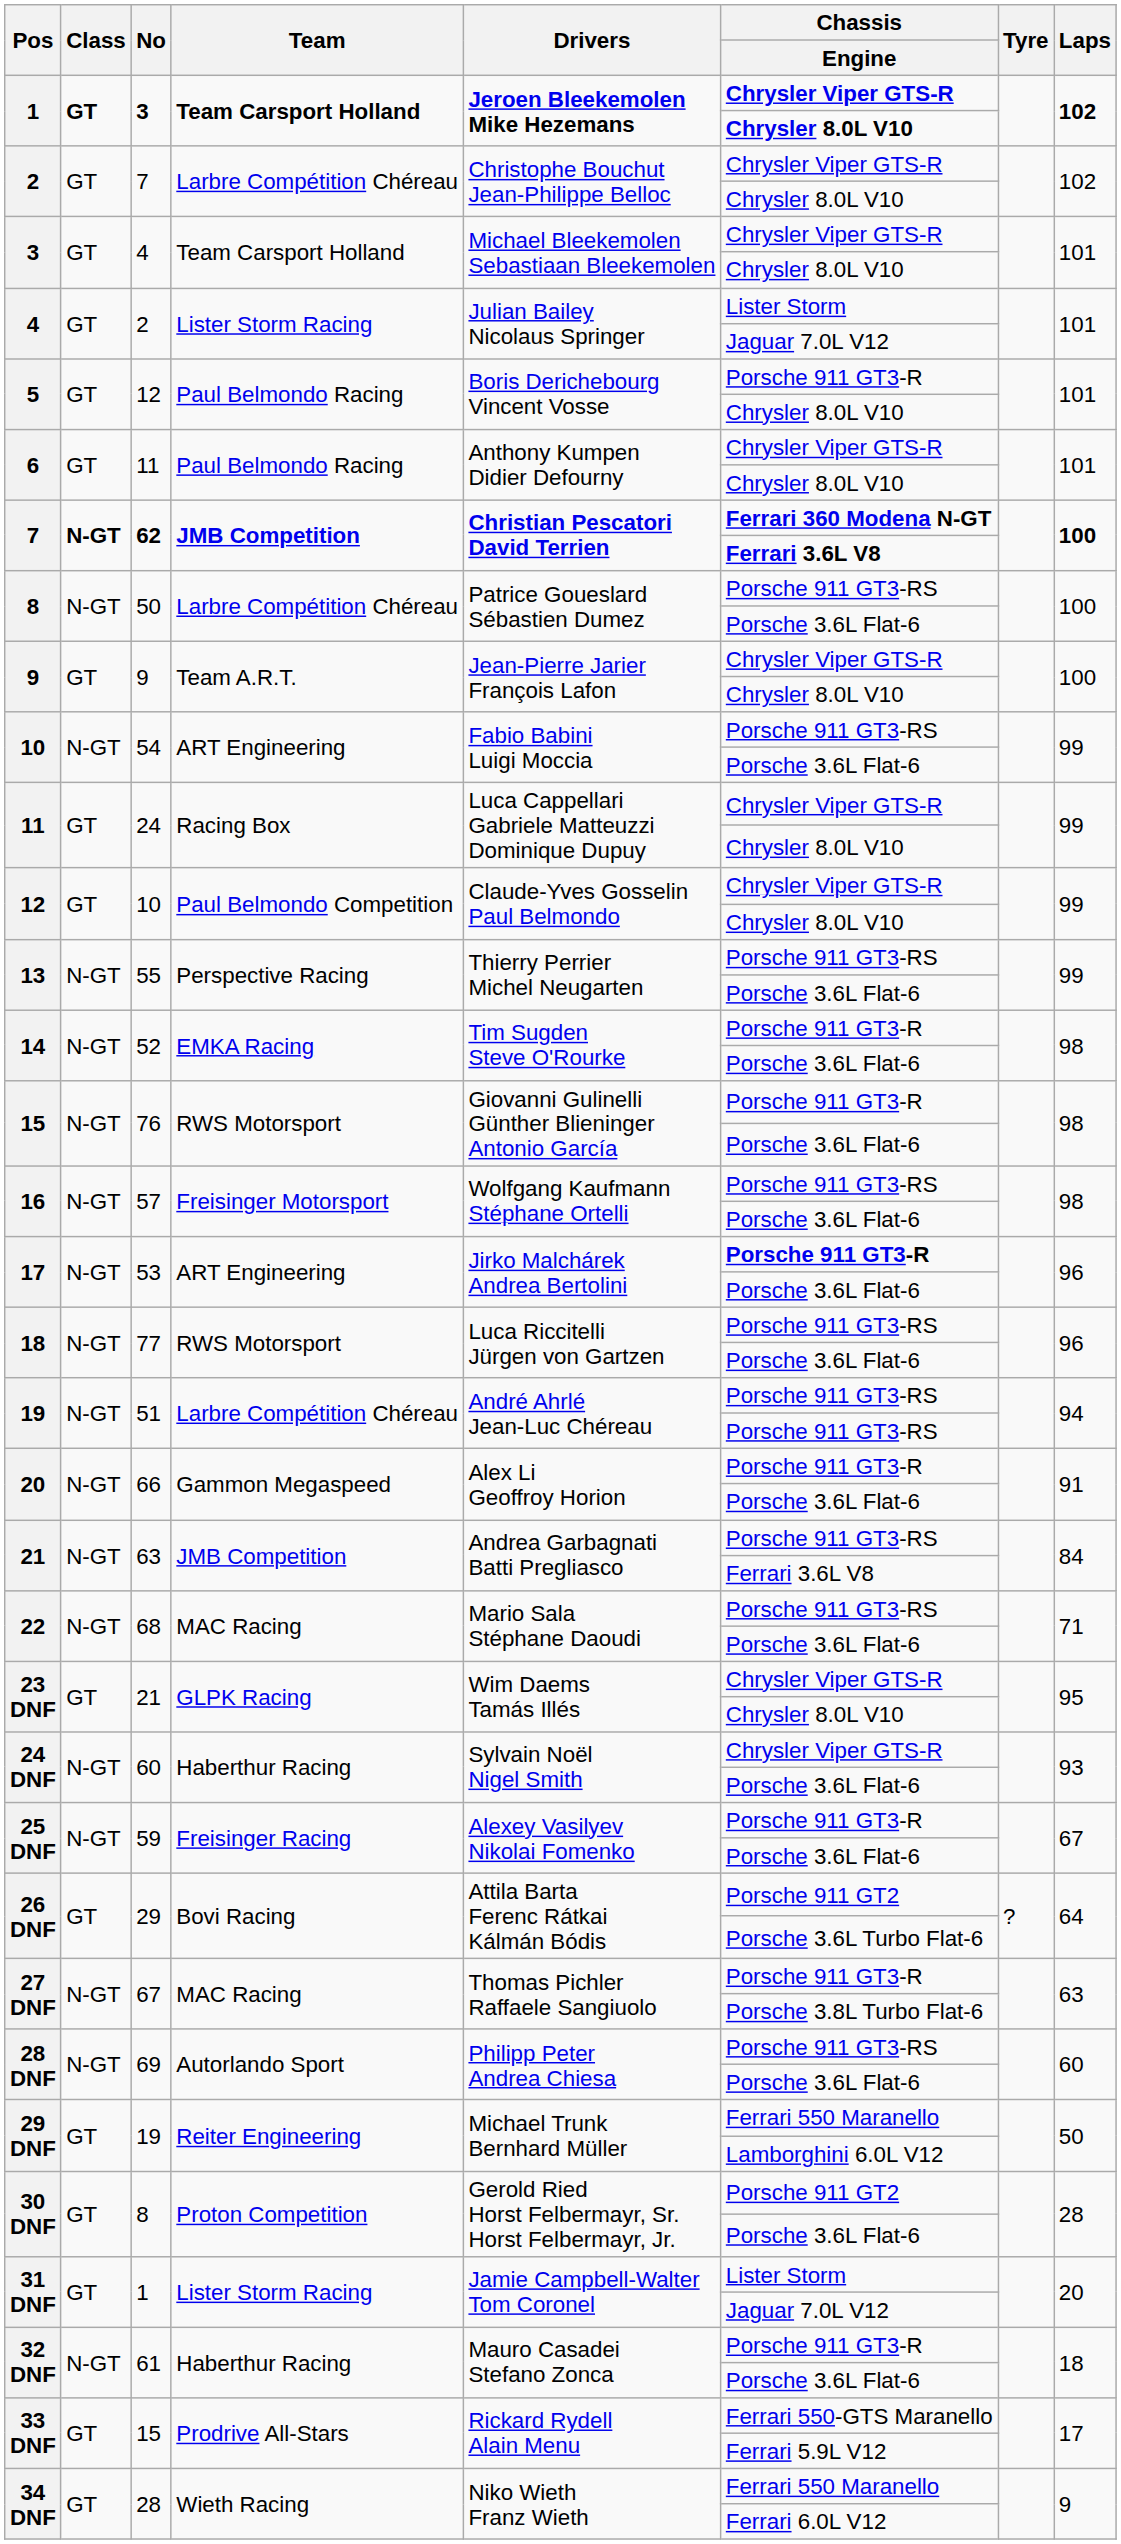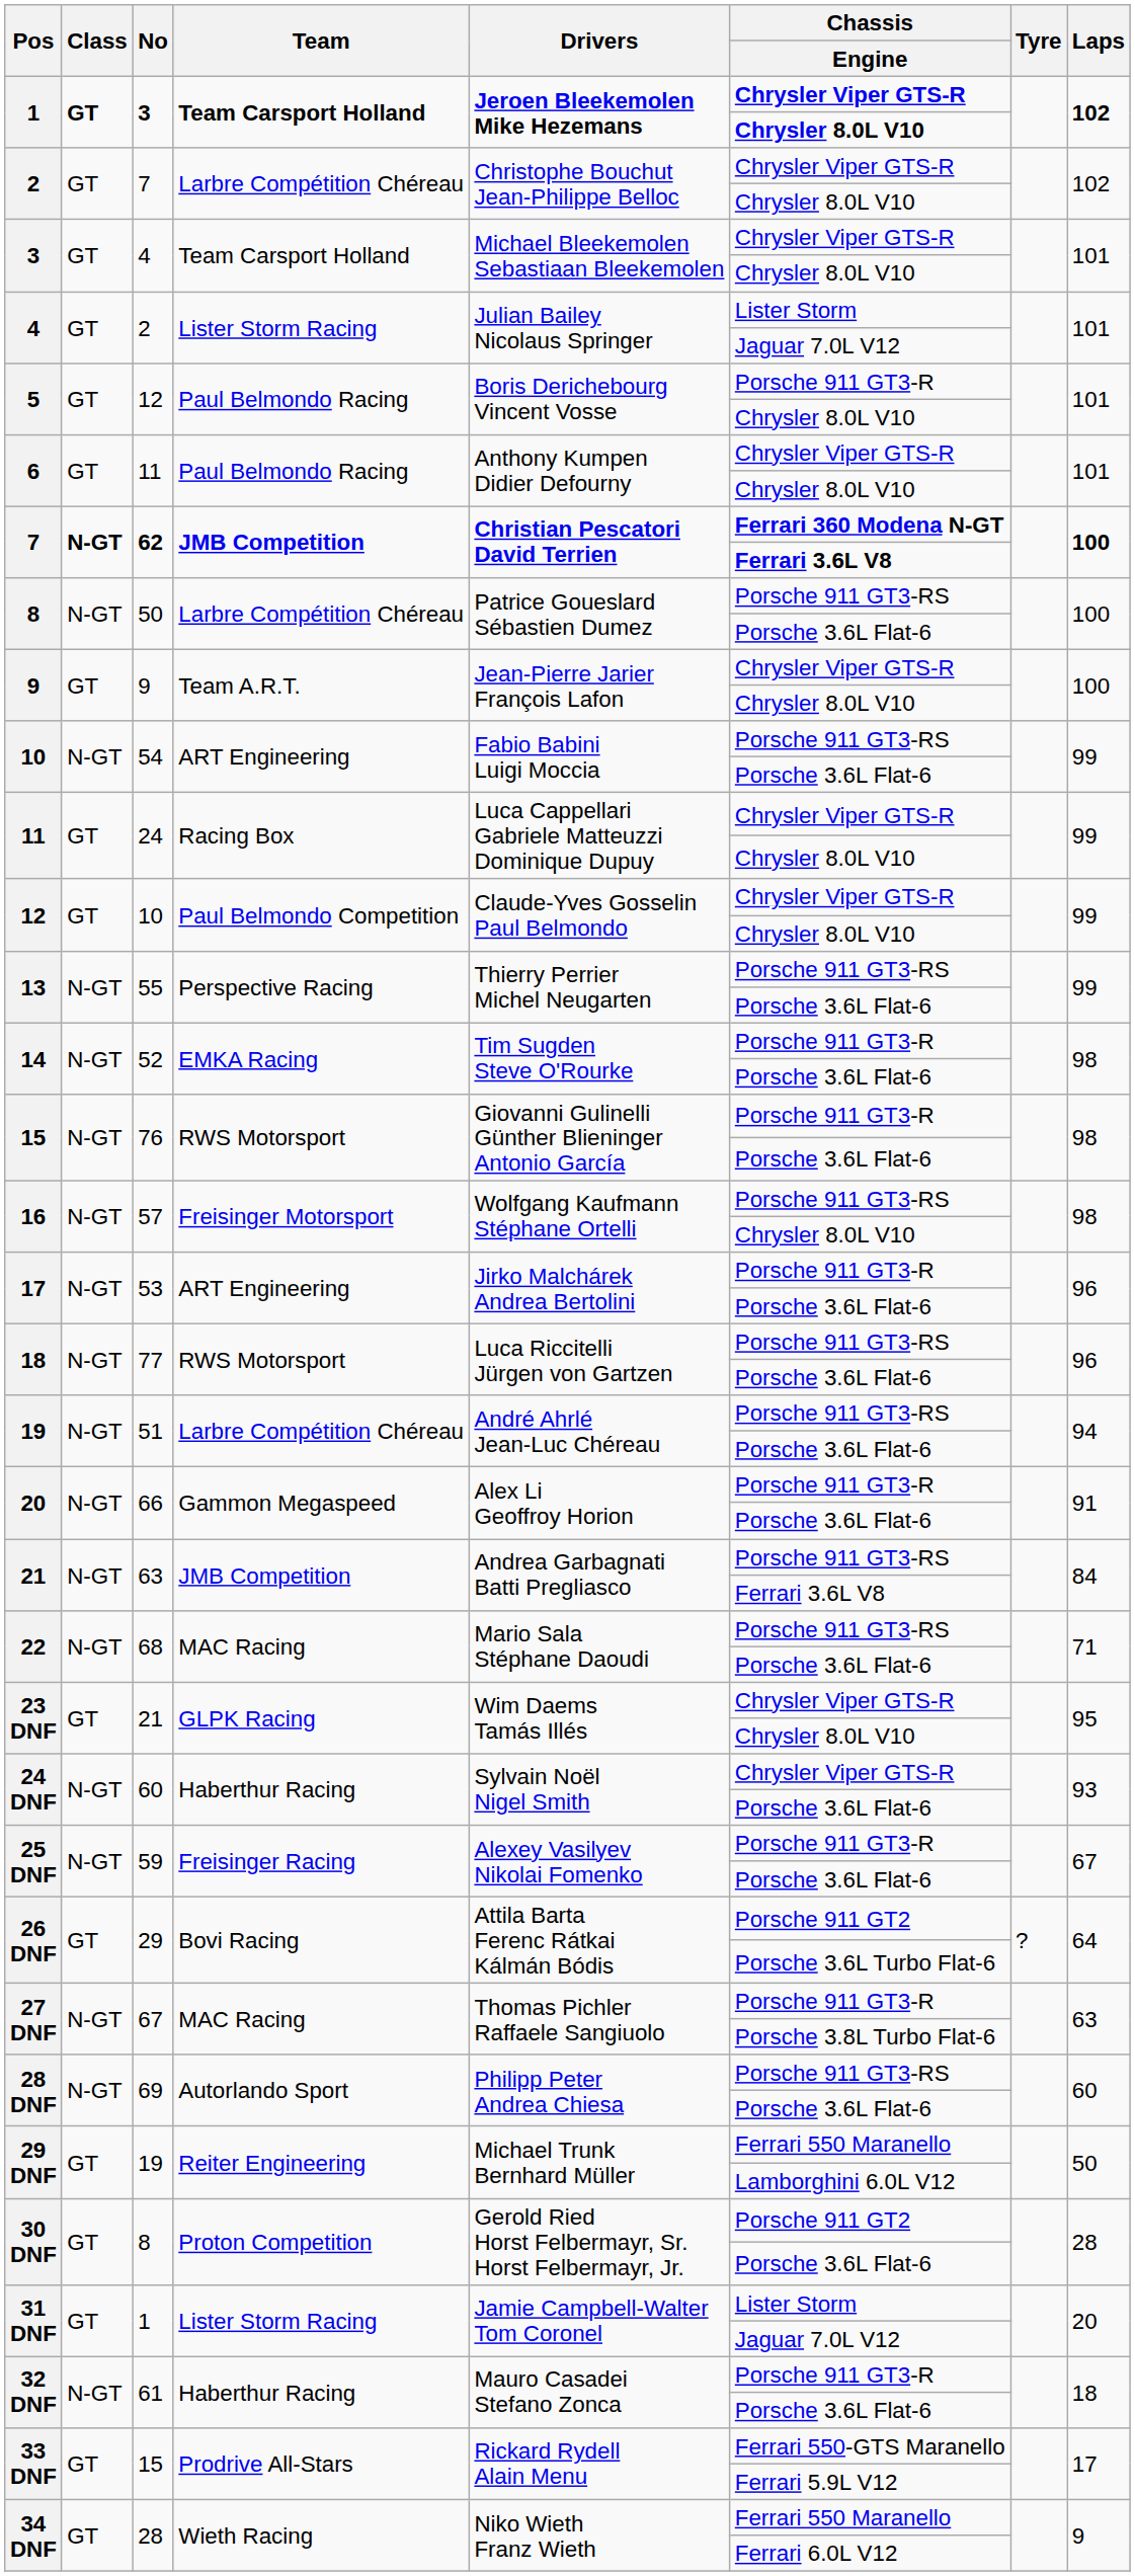row 34 | Chassis / Engine: Porsche 3.6L Flat-6 -> Chrysler 8.0L V10
row 35 | Chassis / Engine: bold -> normal
row 40 | Chassis / Engine: Porsche 911 GT3-RS -> Porsche 3.6L Flat-6
